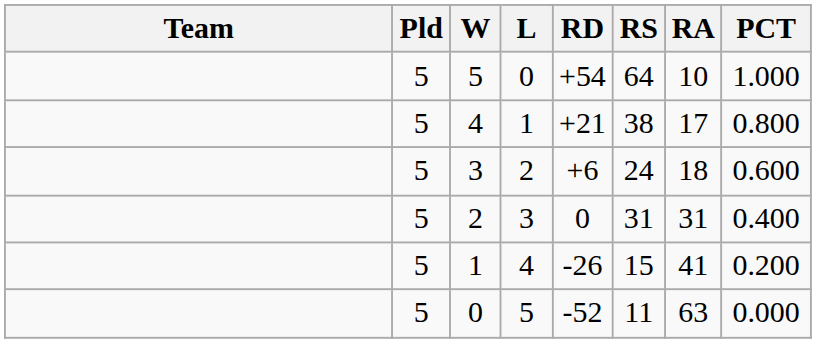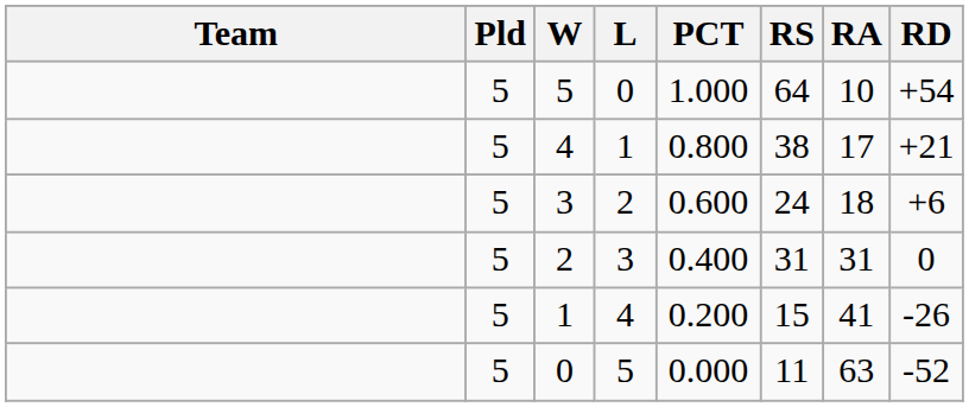columns swapped: PCT <-> RD
